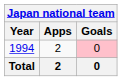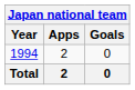1994 | Goals: pink background -> no background
